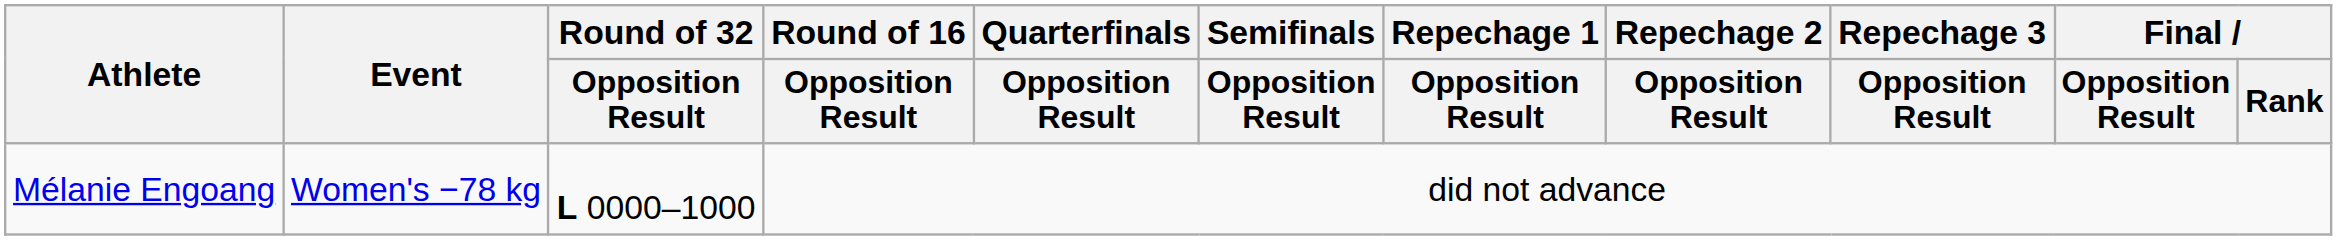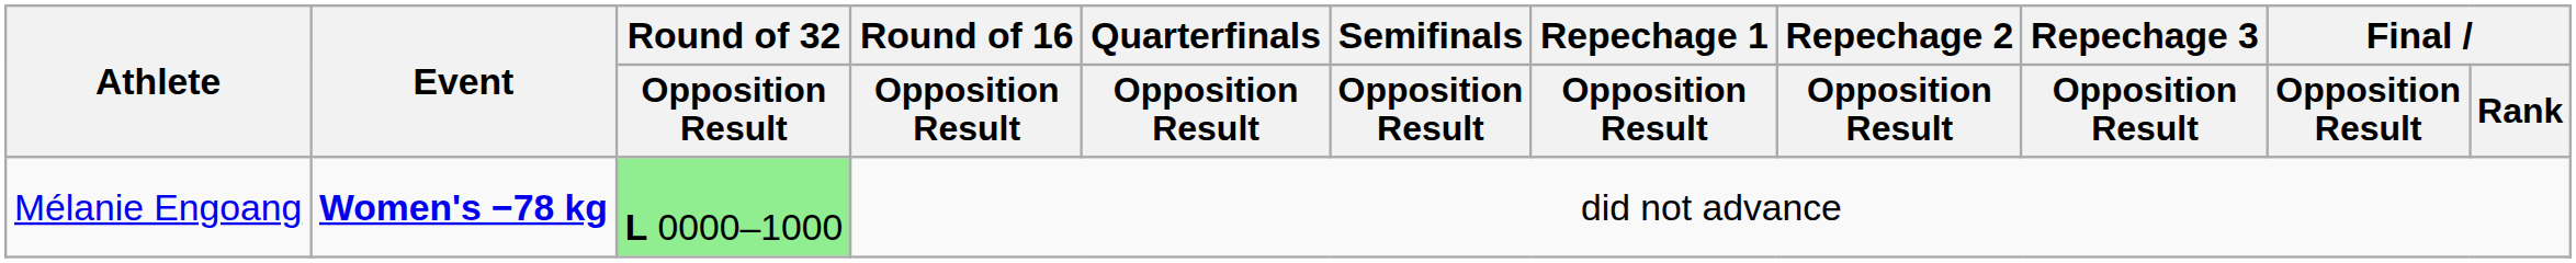Mélanie Engoang | Event: normal -> bold
Mélanie Engoang | Round of 32 / Opposition Result: no background -> lightgreen background
